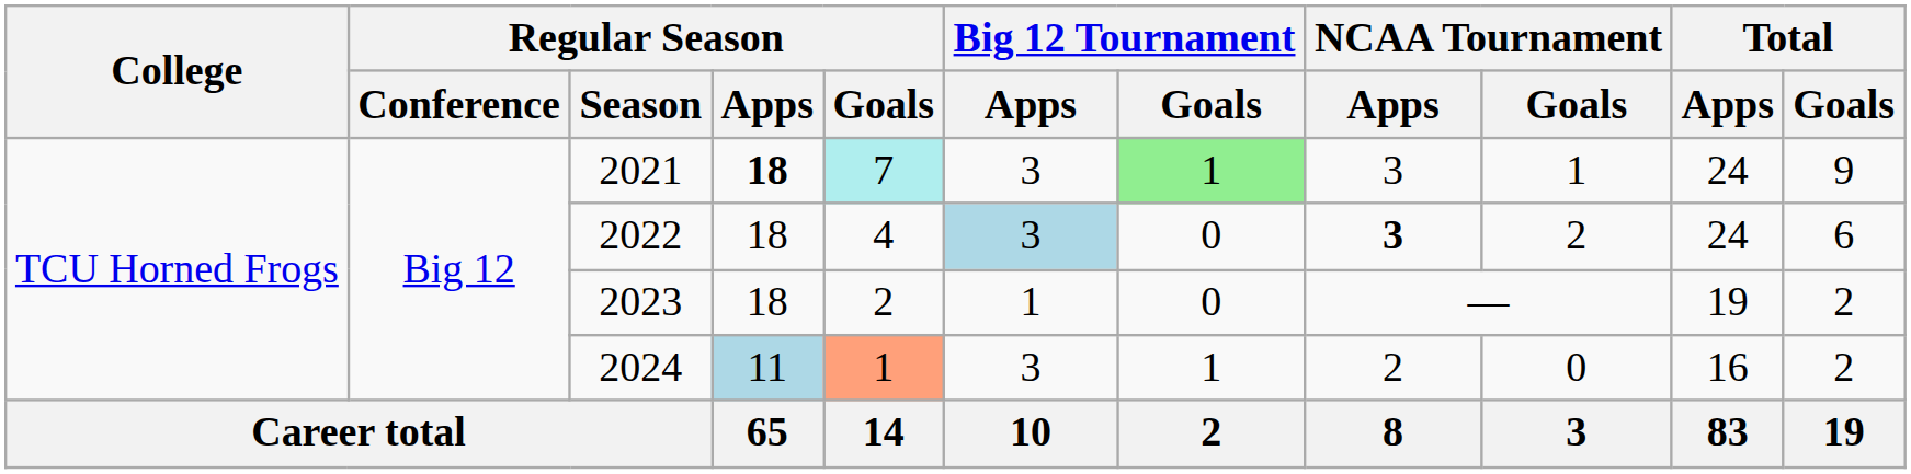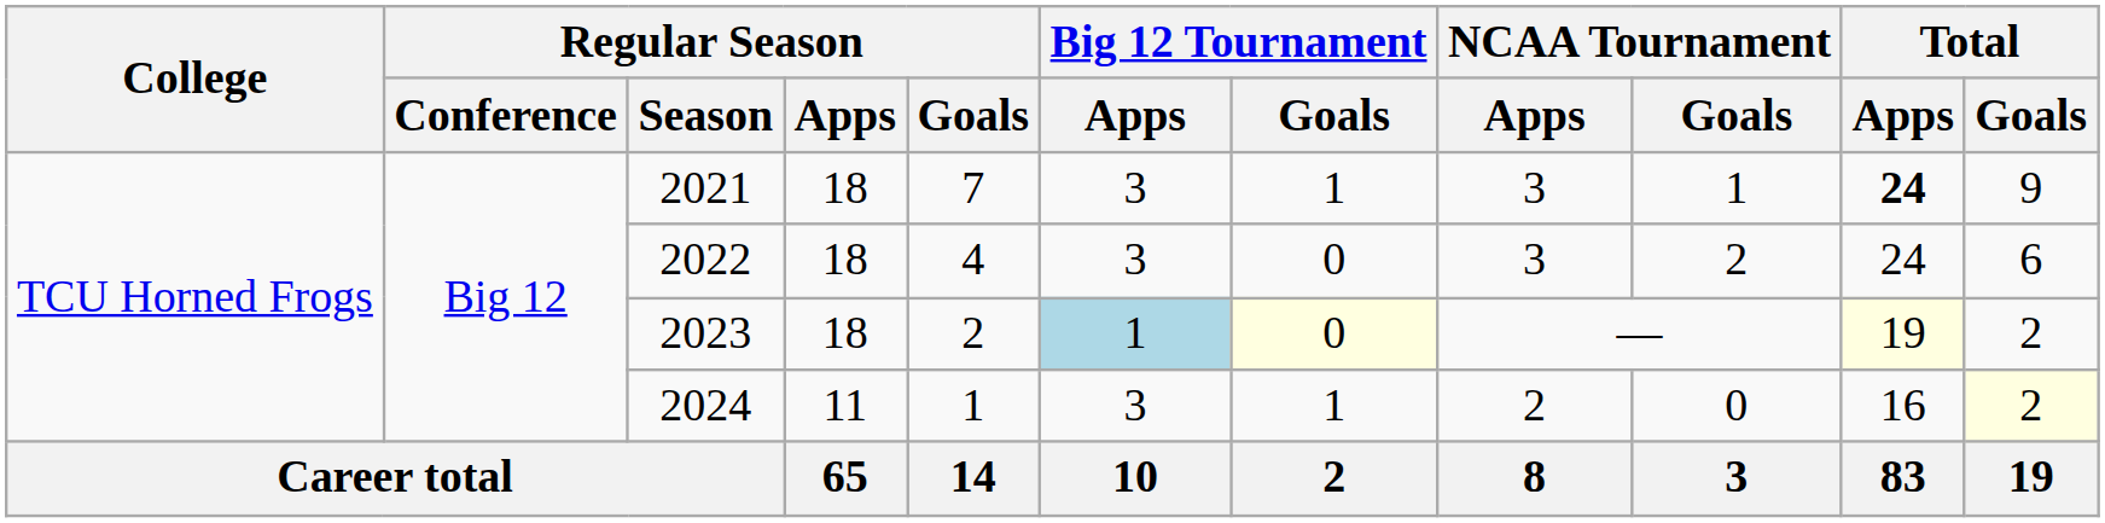2021 | Regular Season / Apps: bold -> normal
2021 | Regular Season / Goals: paleturquoise background -> no background
2021 | Big 12 Tournament / Goals: lightgreen background -> no background
2021 | Total / Apps: normal -> bold
2022 | Big 12 Tournament / Apps: lightblue background -> no background
2022 | NCAA Tournament / Apps: bold -> normal
2023 | Big 12 Tournament / Apps: no background -> lightblue background
2023 | Big 12 Tournament / Goals: no background -> lightyellow background
2023 | Total / Apps: no background -> lightyellow background
2024 | Regular Season / Apps: lightblue background -> no background
2024 | Regular Season / Goals: lightsalmon background -> no background
2024 | Total / Goals: no background -> lightyellow background
